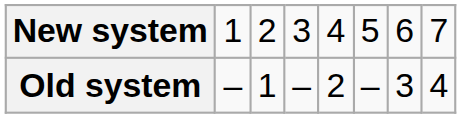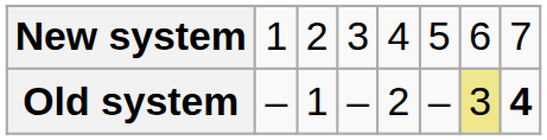Old system | column 7: no background -> khaki background
Old system | column 8: normal -> bold
